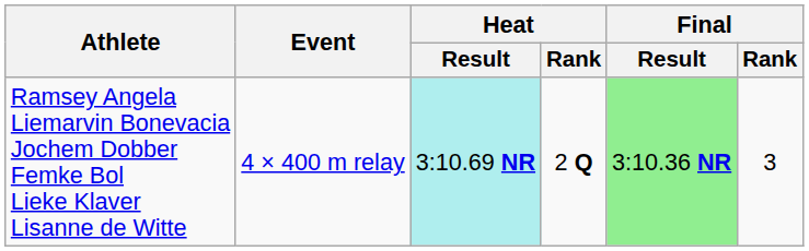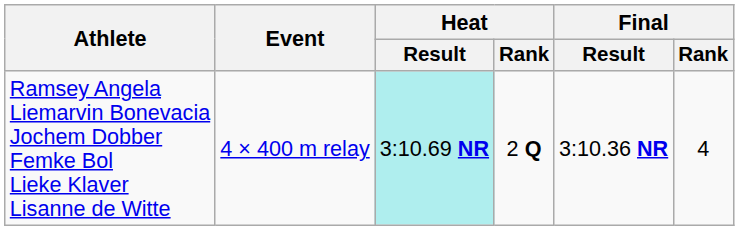row 3 | Final / Result: lightgreen background -> no background
row 3 | Final / Rank: 3 -> 4
